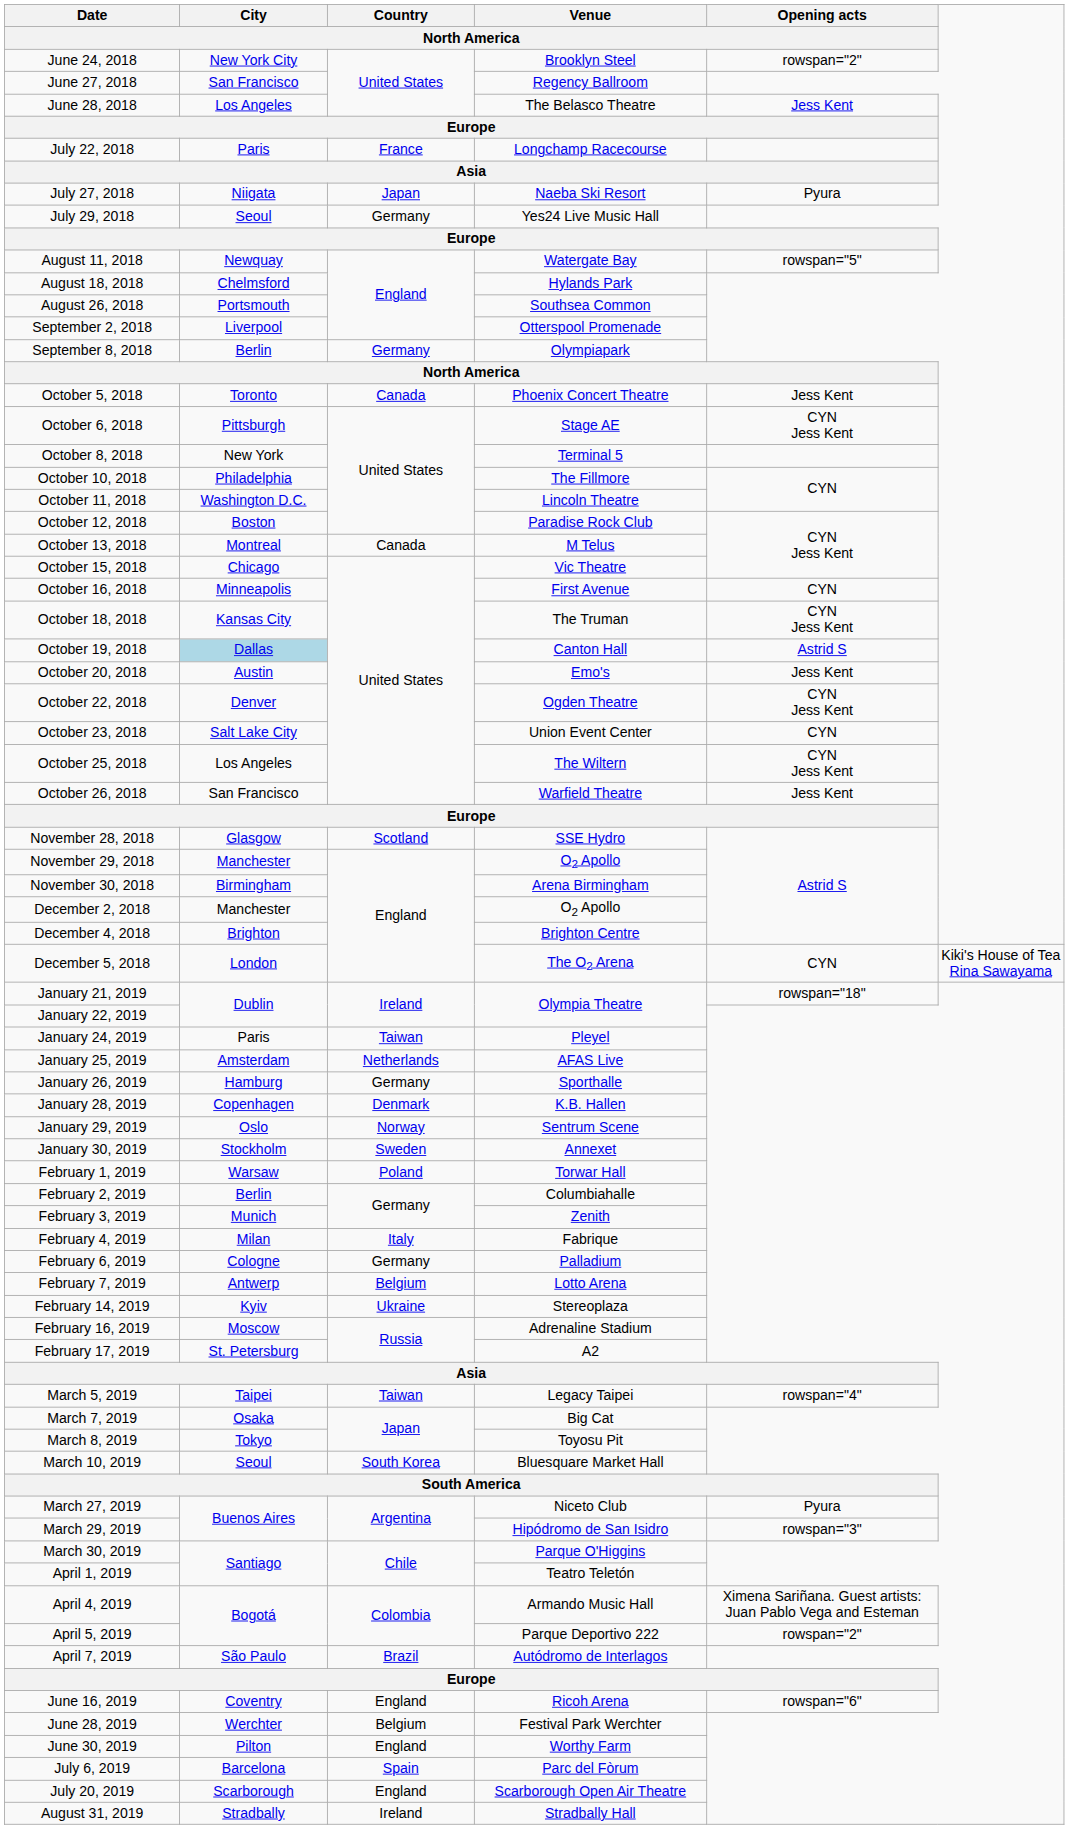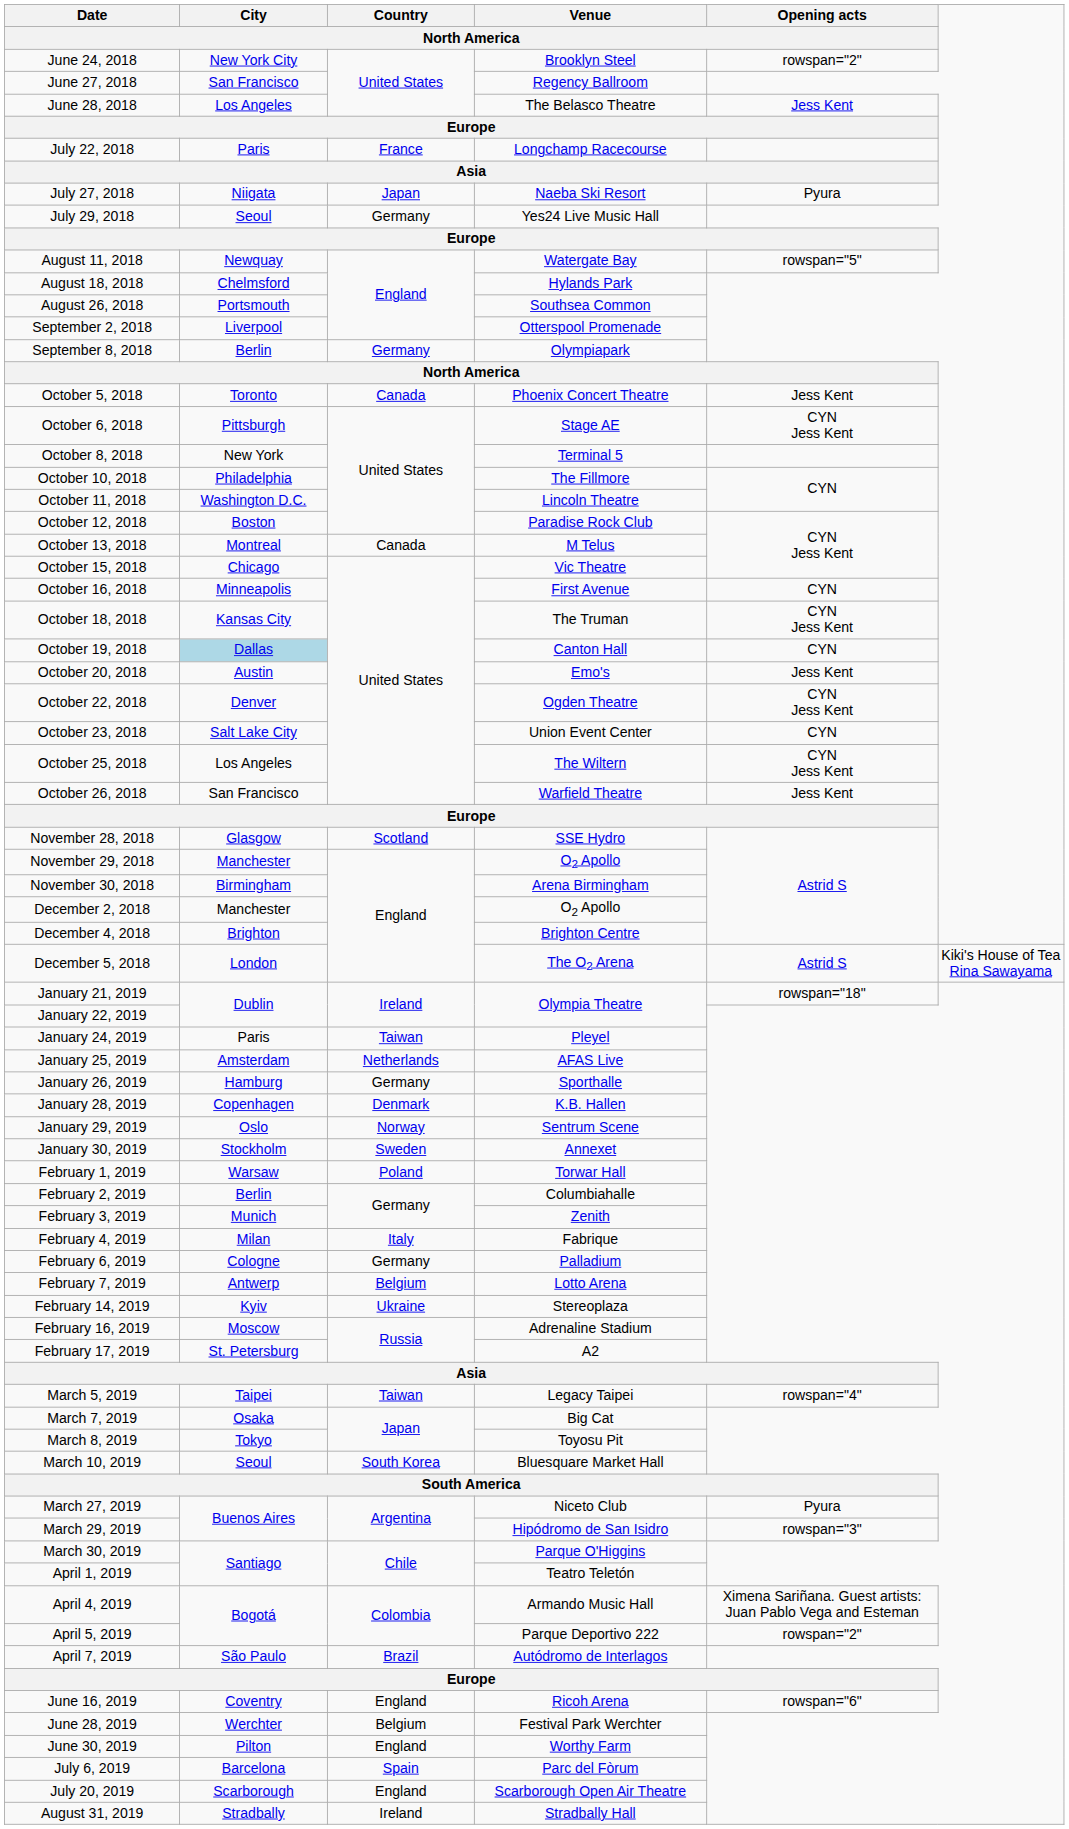October 19, 2018 | Opening acts / North America: Astrid S -> CYN
December 5, 2018 | Opening acts / North America: CYN -> Astrid S
